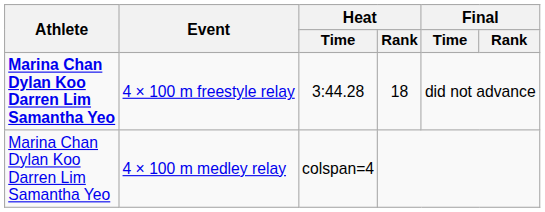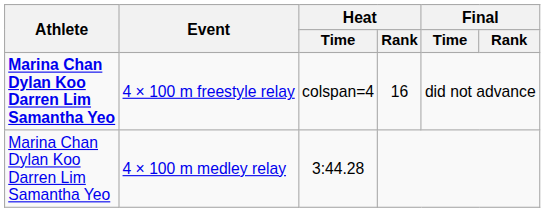4 × 100 m freestyle relay | Heat / Time: 3:44.28 -> colspan=4
4 × 100 m freestyle relay | Heat / Rank: 18 -> 16
4 × 100 m medley relay | Heat / Time: colspan=4 -> 3:44.28
